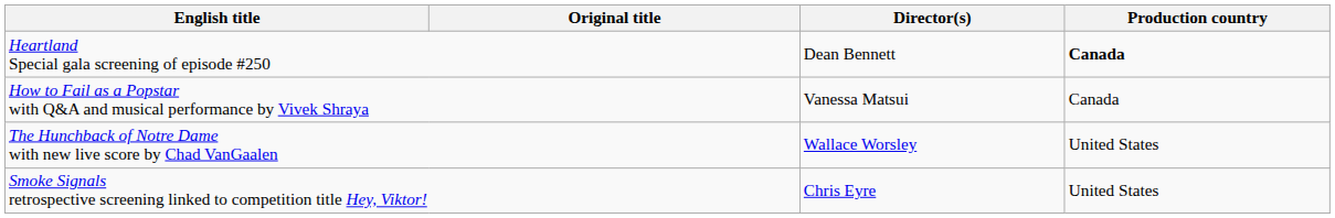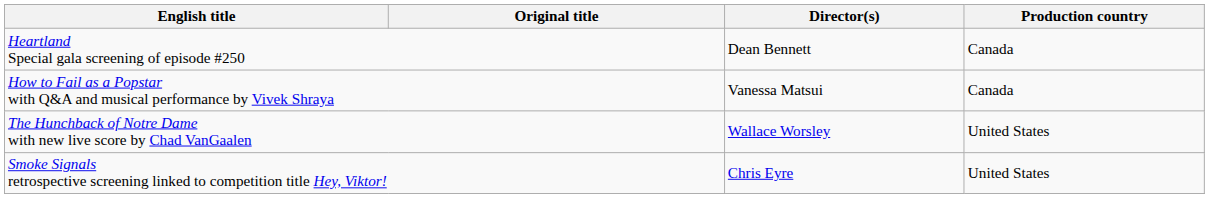Heartland Special gala screening of episode #250 | Production country: bold -> normal
